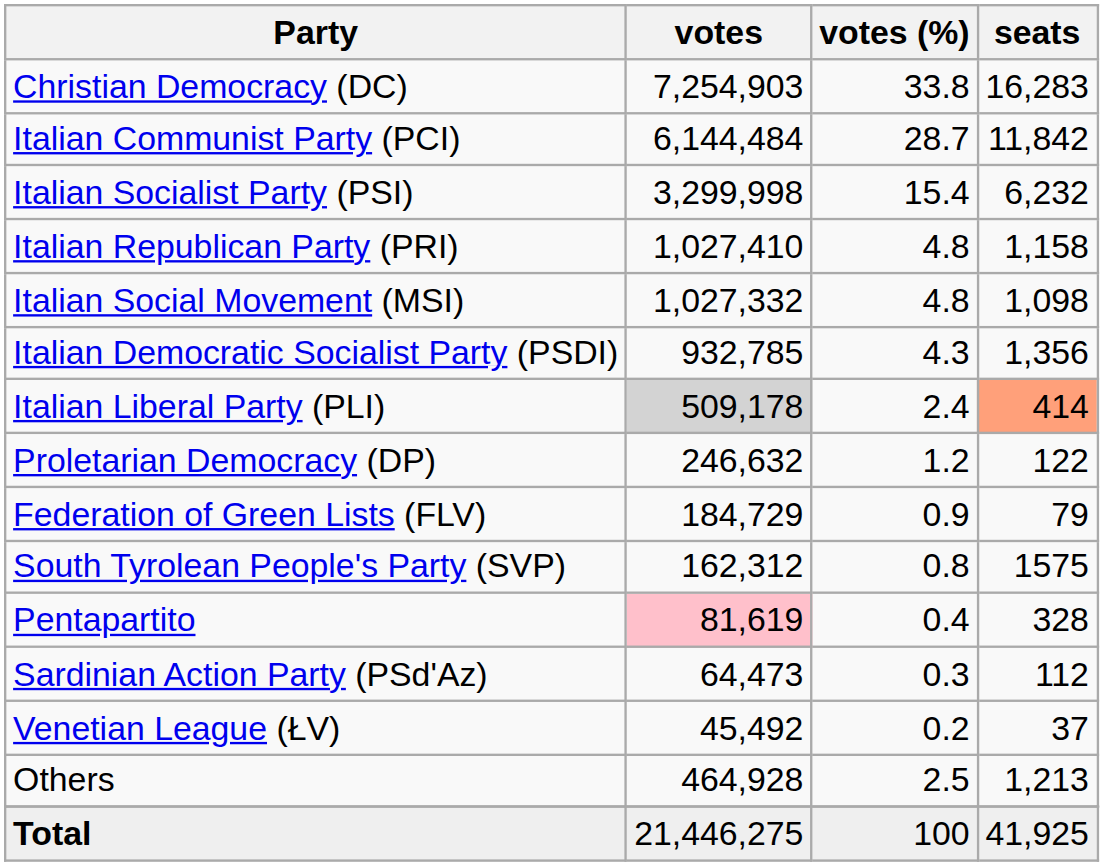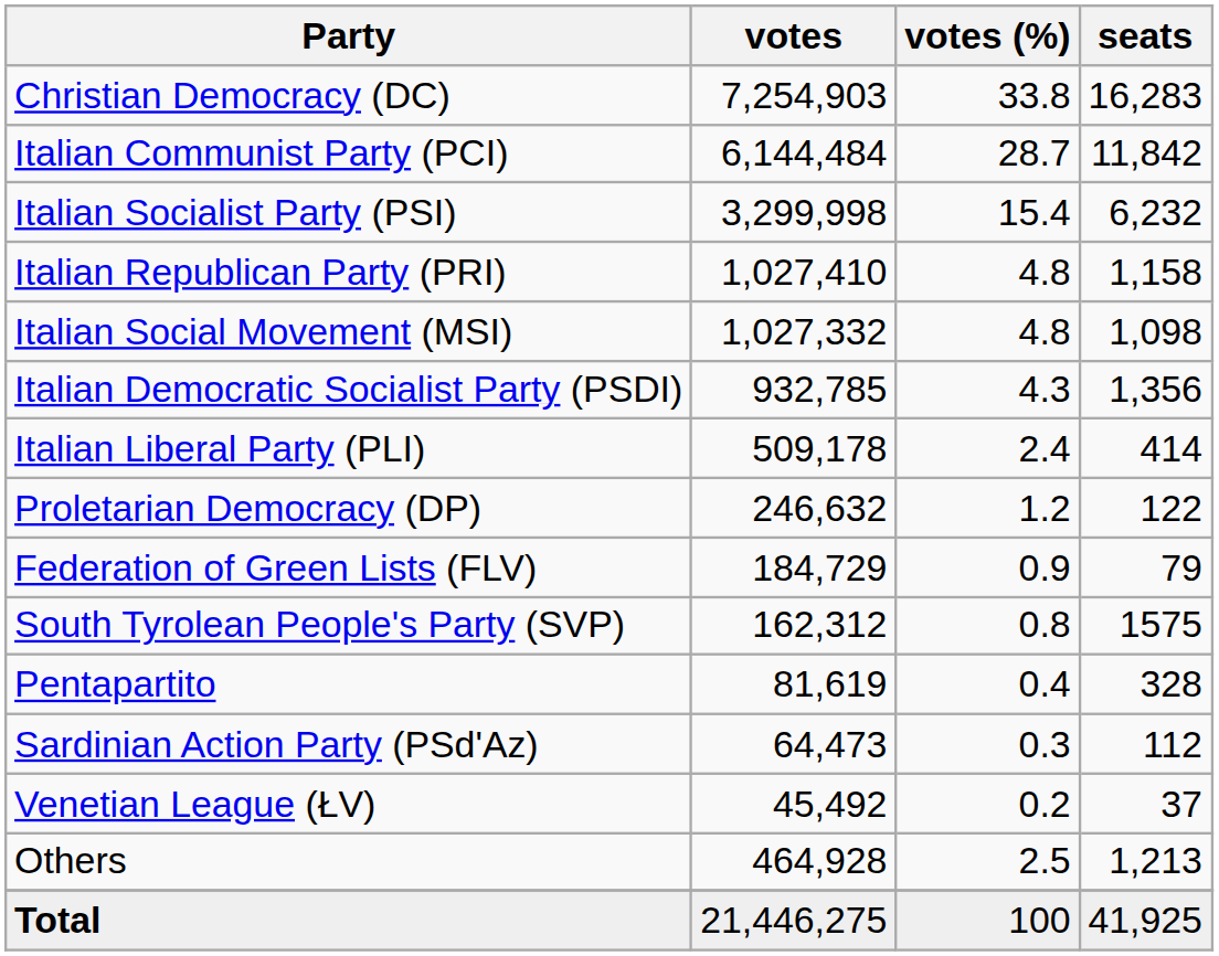Italian Liberal Party (PLI) | votes: lightgrey background -> no background
Italian Liberal Party (PLI) | seats: lightsalmon background -> no background
Pentapartito | votes: pink background -> no background
